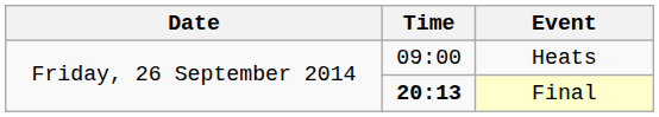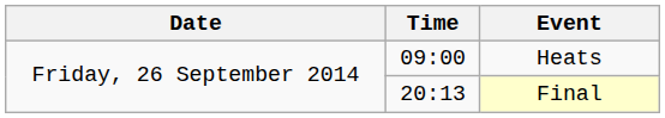Final | Time: bold -> normal
